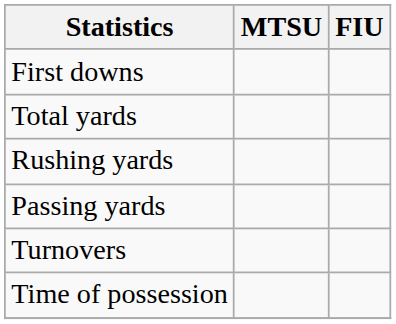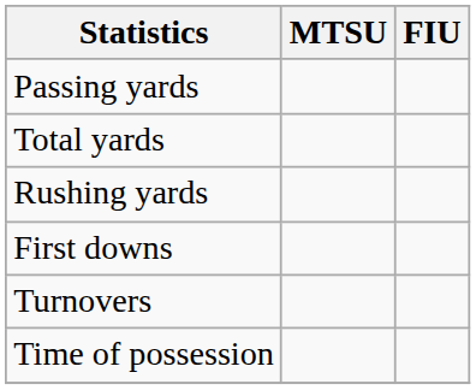rows swapped: First downs <-> Passing yards
